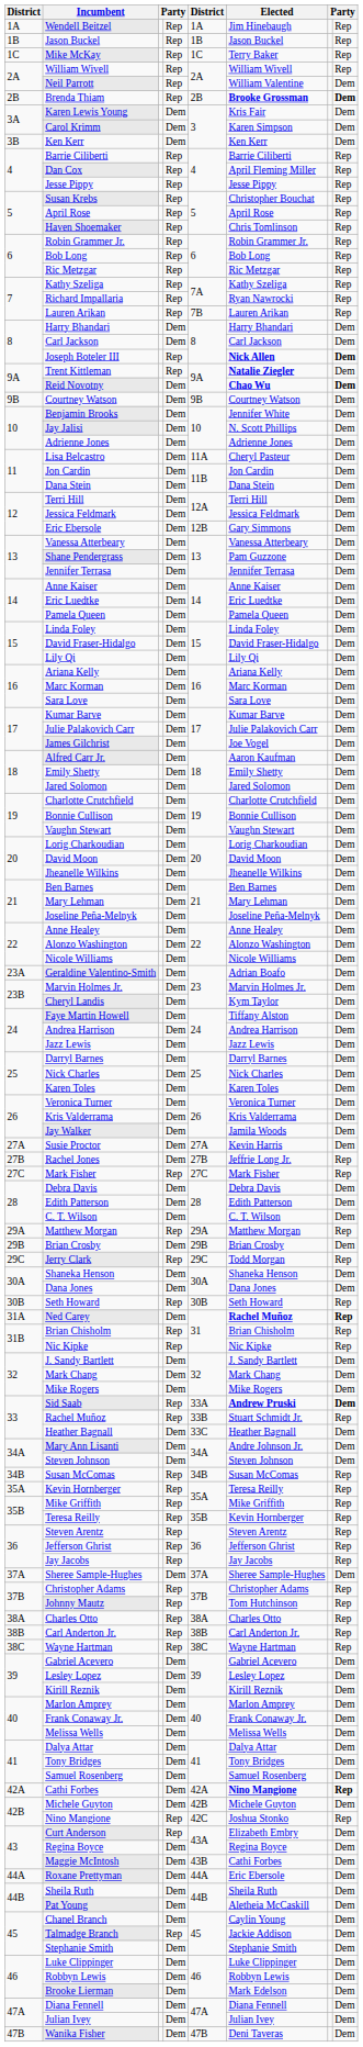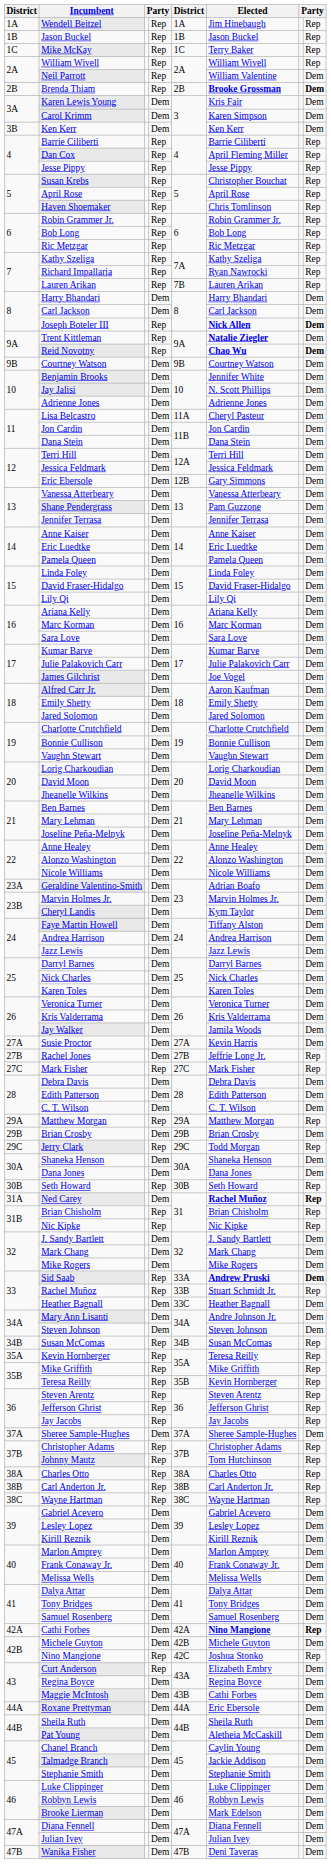Reid Novotny | column 4: Dem -> Rep
Talmadge Branch | column 4: Rep -> Dem
